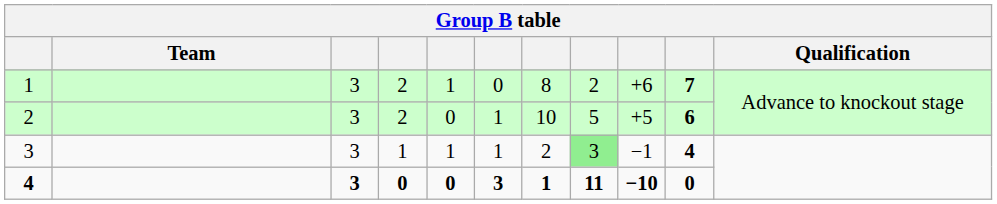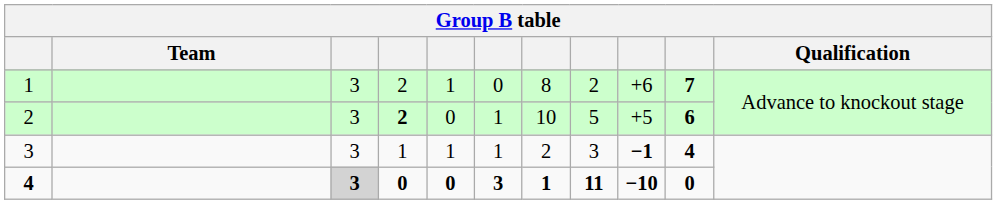row 4 | column 4: normal -> bold
row 5 | column 8: lightgreen background -> no background
row 5 | column 9: normal -> bold
row 6 | column 3: no background -> lightgrey background
